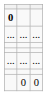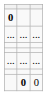row 8 | column 2: normal -> bold
